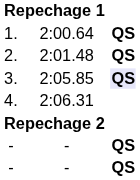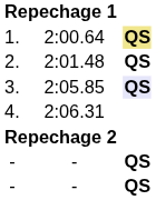1. | column 3: no background -> khaki background
